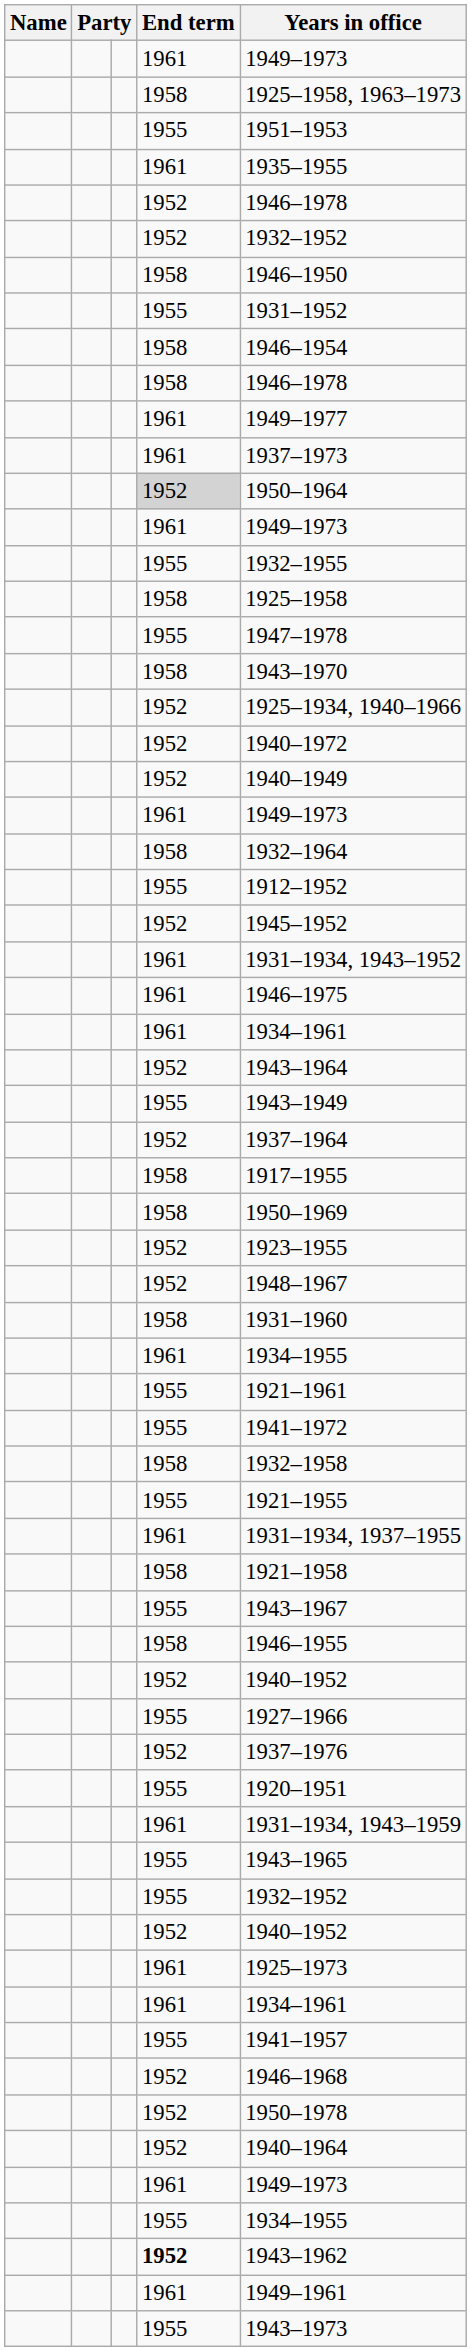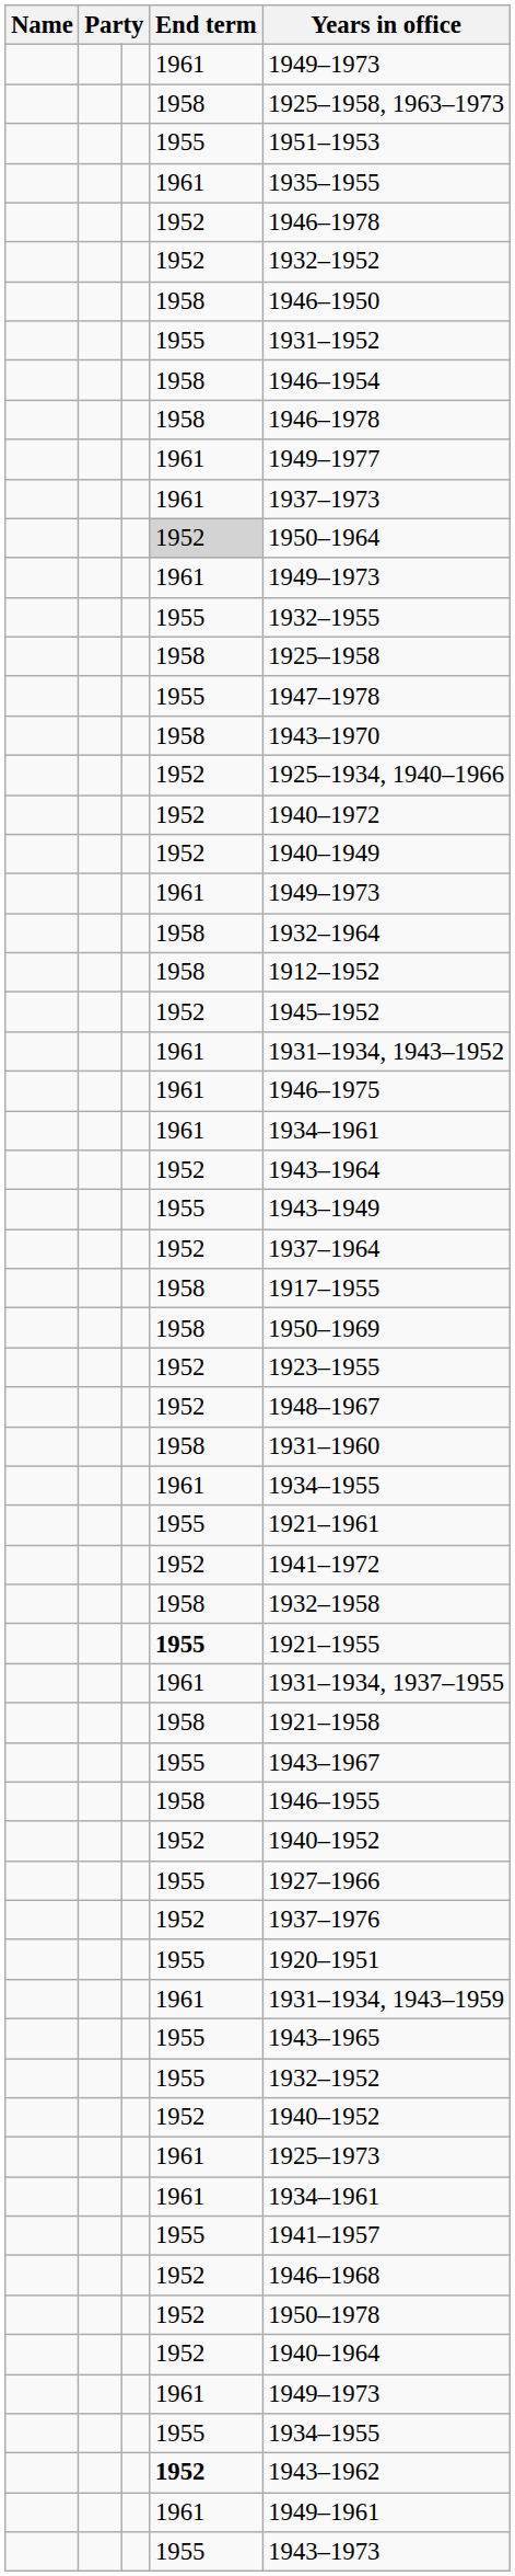row 25 | End term: 1955 -> 1958
row 40 | End term: 1955 -> 1952
row 42 | End term: normal -> bold
